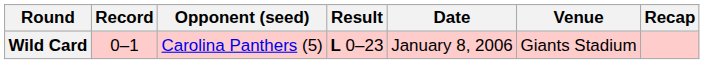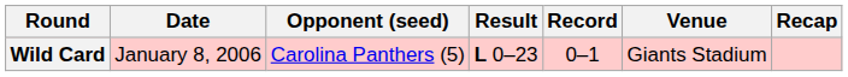columns swapped: Date <-> Record
